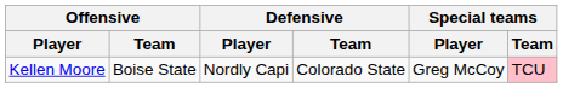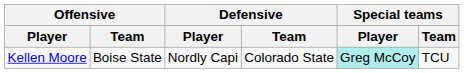Kellen Moore | Special teams / Player: no background -> paleturquoise background
Kellen Moore | Special teams / Team: pink background -> no background
